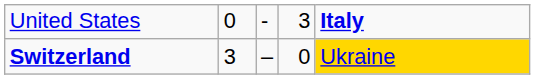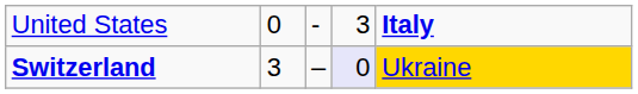Switzerland | column 4: no background -> lavender background
